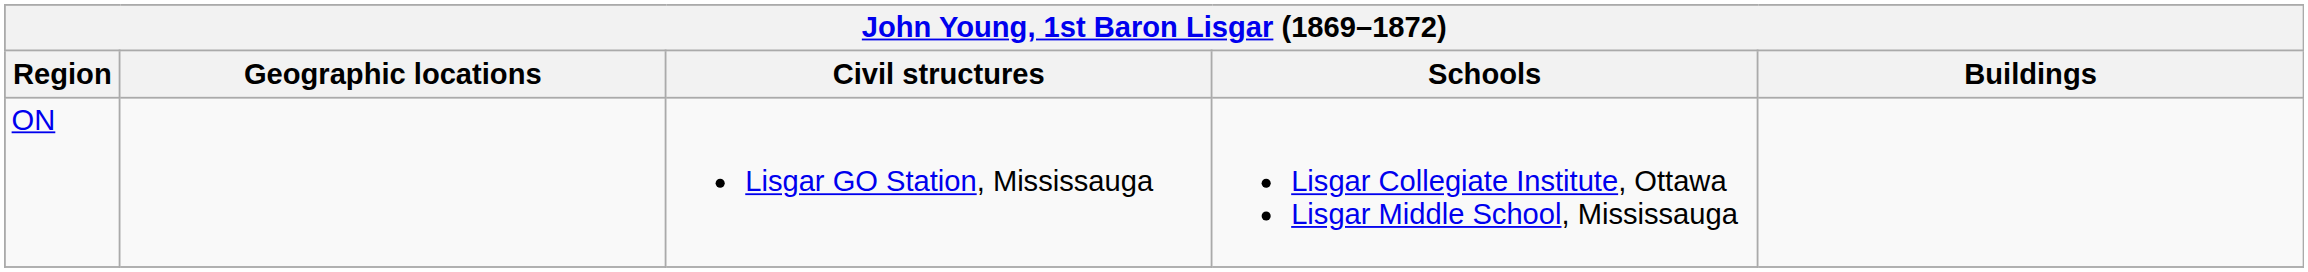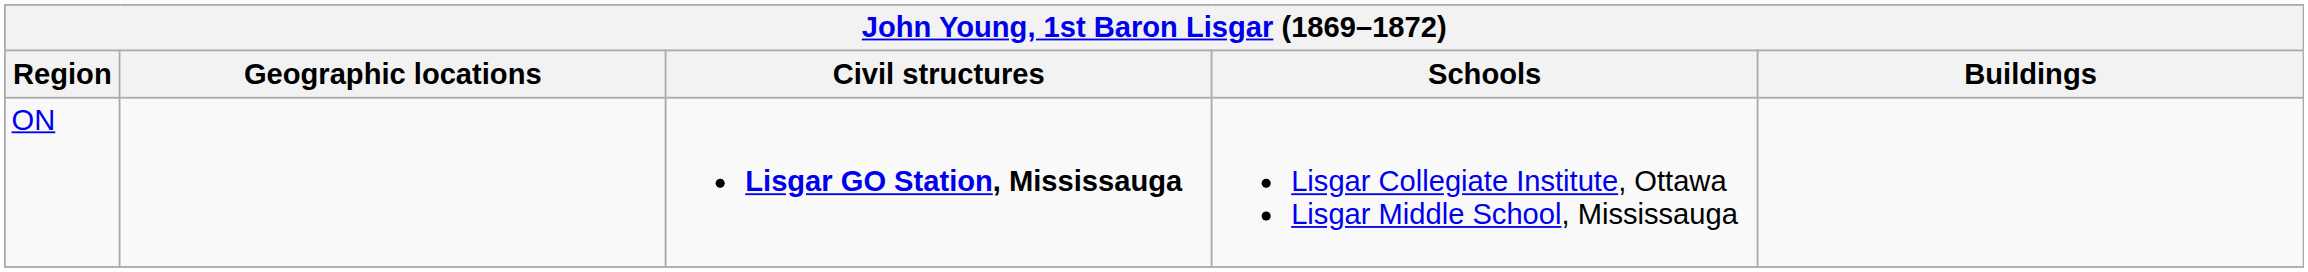ON | Civil structures: normal -> bold
